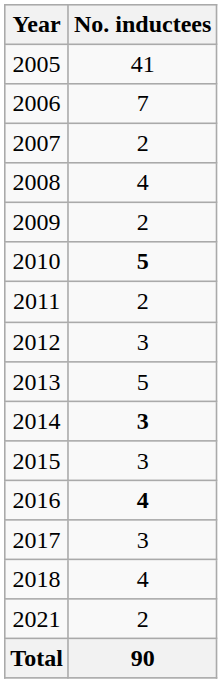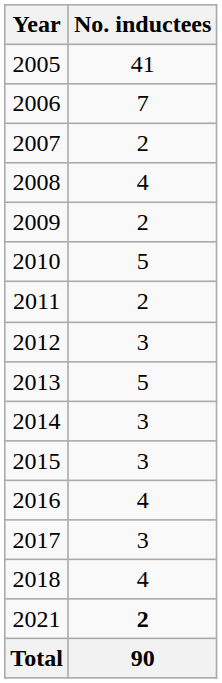2010 | No. inductees: bold -> normal
2014 | No. inductees: bold -> normal
2016 | No. inductees: bold -> normal
2021 | No. inductees: normal -> bold
